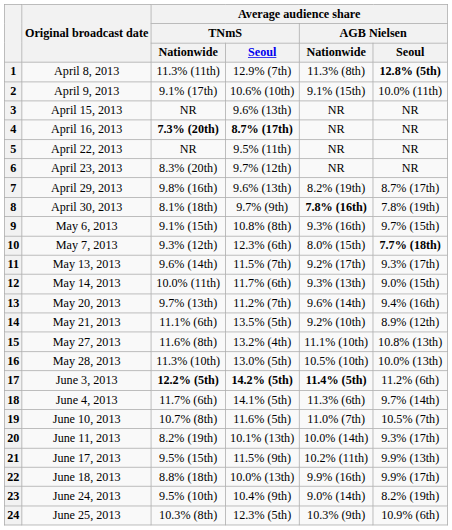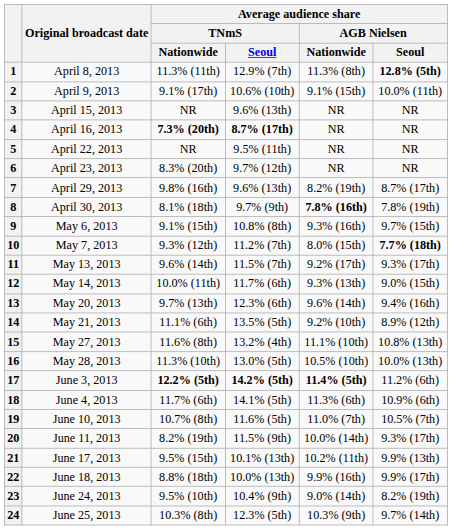10 | Average audience share / TNmS / Seoul: 12.3% (6th) -> 11.2% (7th)
13 | Average audience share / TNmS / Seoul: 11.2% (7th) -> 12.3% (6th)
18 | Average audience share / AGB Nielsen / Seoul: 9.7% (14th) -> 10.9% (6th)
20 | Average audience share / TNmS / Seoul: 10.1% (13th) -> 11.5% (9th)
21 | Average audience share / TNmS / Seoul: 11.5% (9th) -> 10.1% (13th)
24 | Average audience share / AGB Nielsen / Seoul: 10.9% (6th) -> 9.7% (14th)
